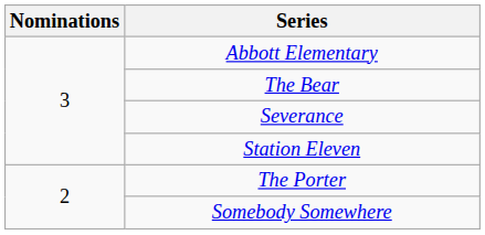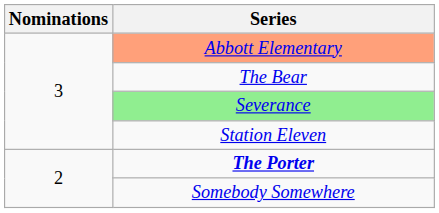Abbott Elementary | Series: no background -> lightsalmon background
Severance | Series: no background -> lightgreen background
The Porter | Series: normal -> bold
